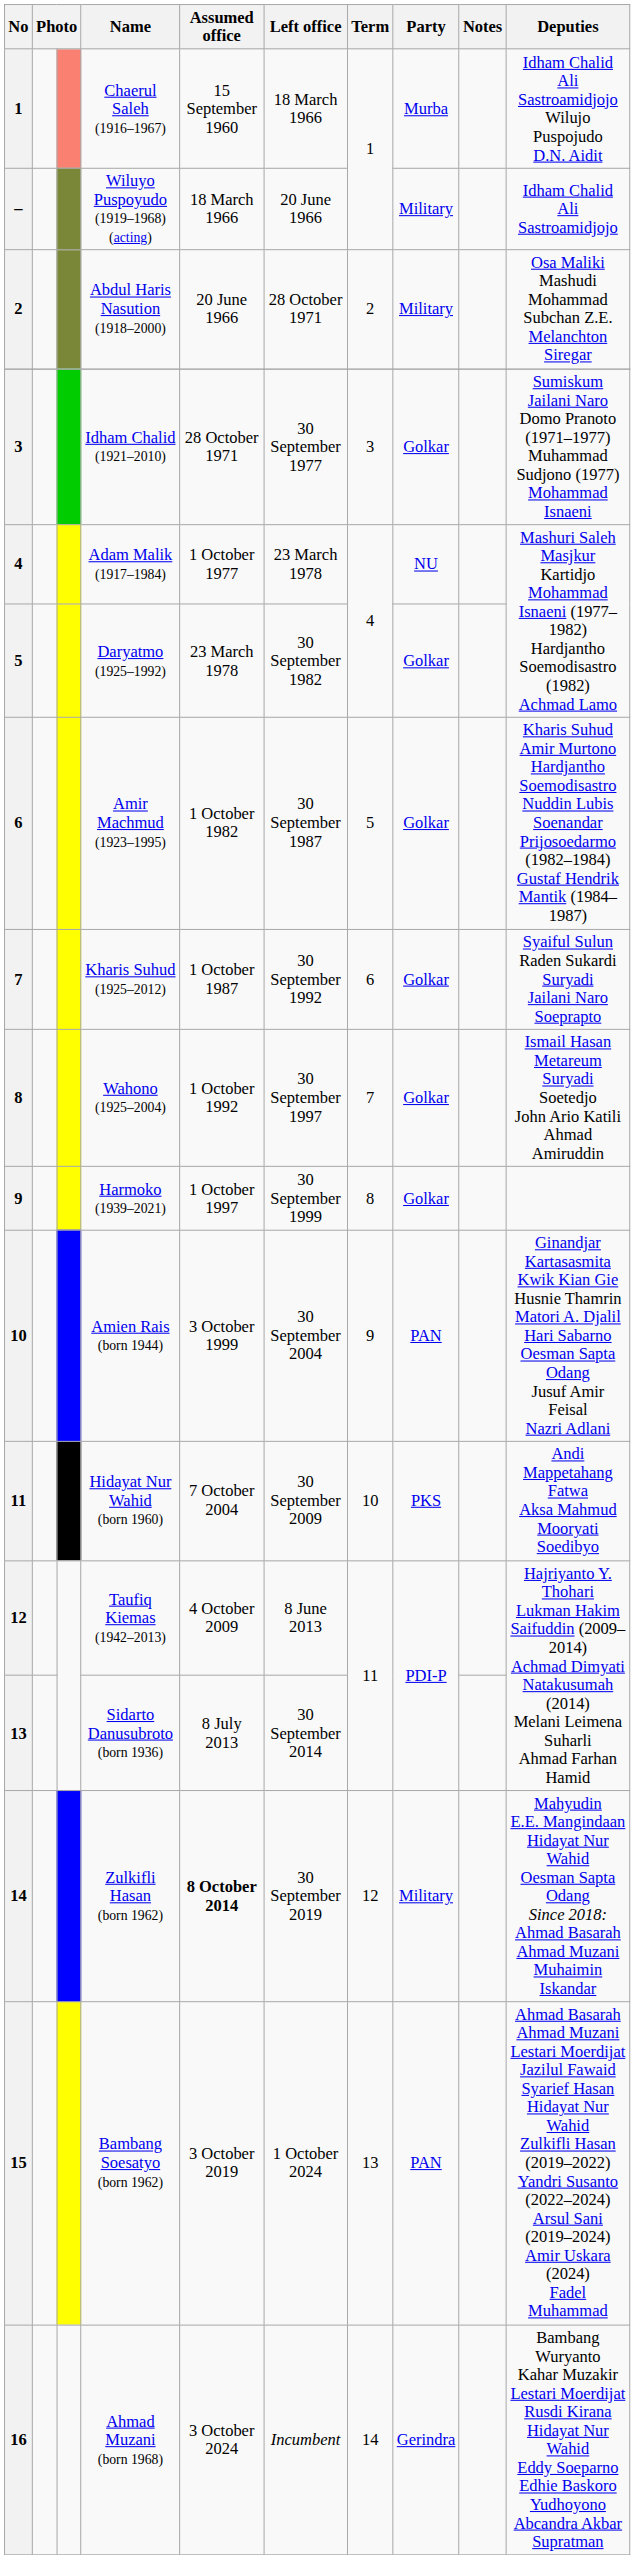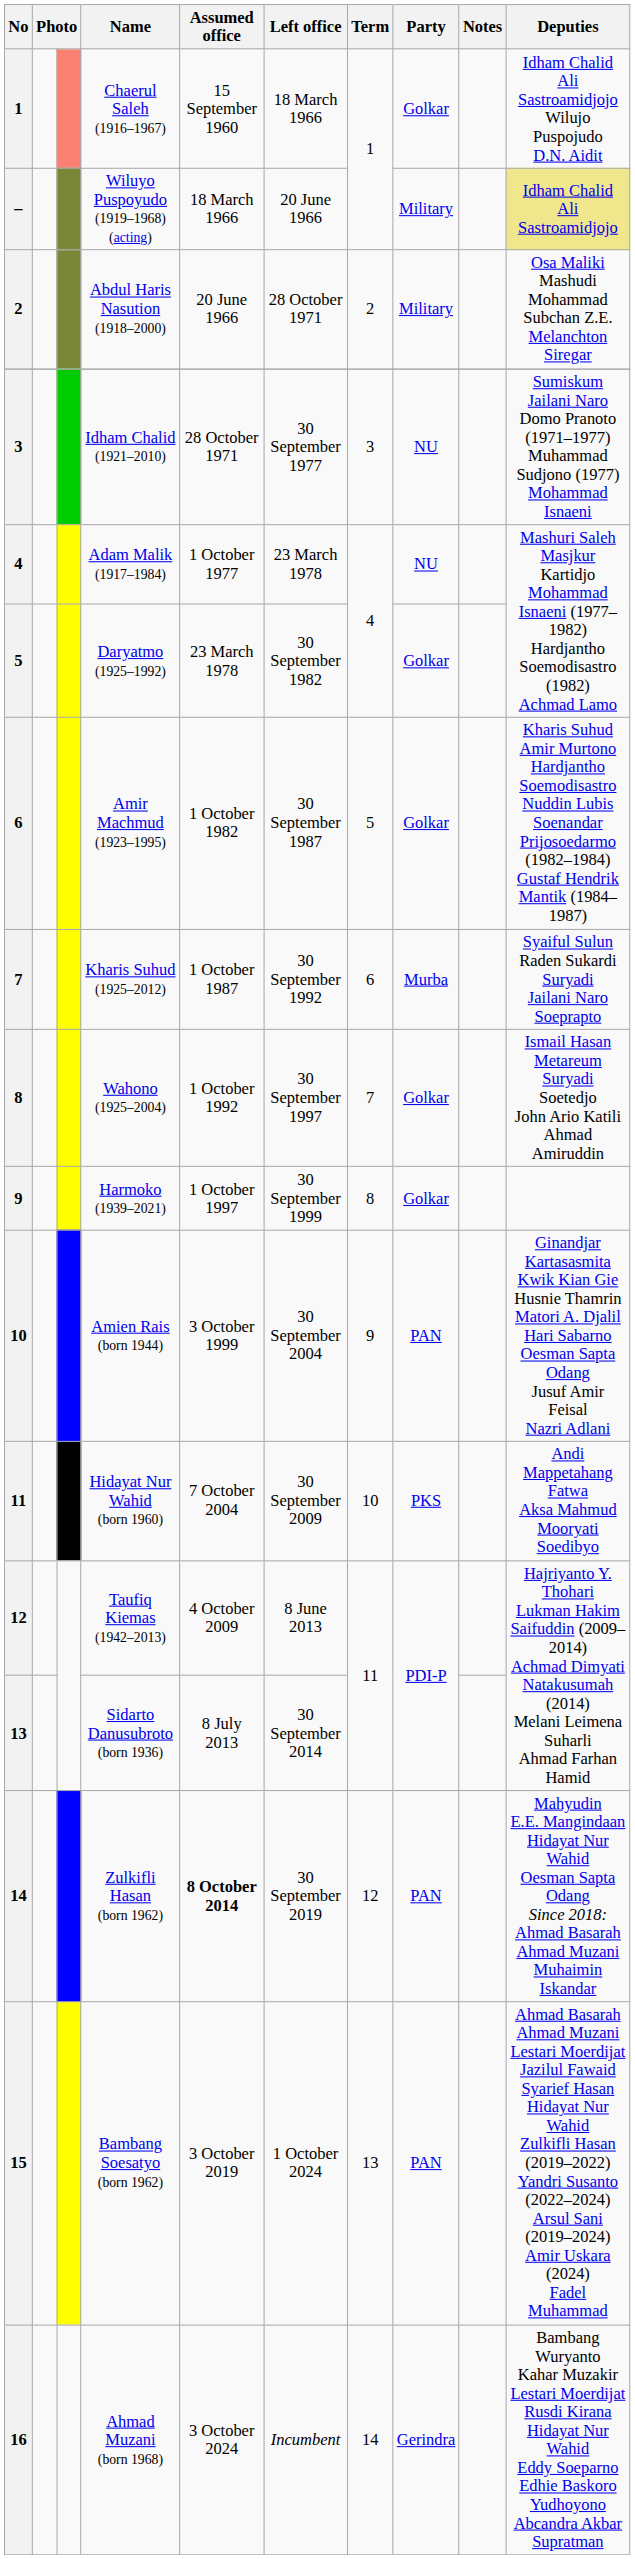Chaerul Saleh (1916–1967) | Party: Murba -> Golkar
Wiluyo Puspoyudo (1919–1968) (acting) | Deputies: no background -> khaki background
Idham Chalid (1921–2010) | Party: Golkar -> NU
Kharis Suhud (1925–2012) | Party: Golkar -> Murba
Zulkifli Hasan (born 1962) | Party: Military -> PAN
